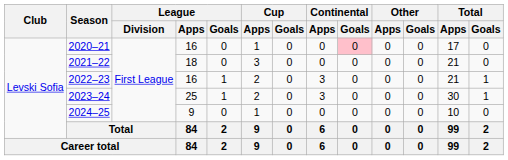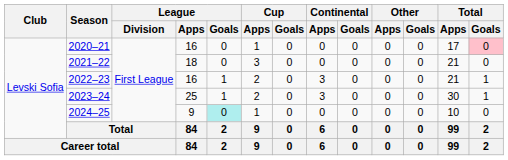2020–21 | Continental / Goals: pink background -> no background
2020–21 | Total / Goals: no background -> pink background
2024–25 | League / Goals: no background -> paleturquoise background
